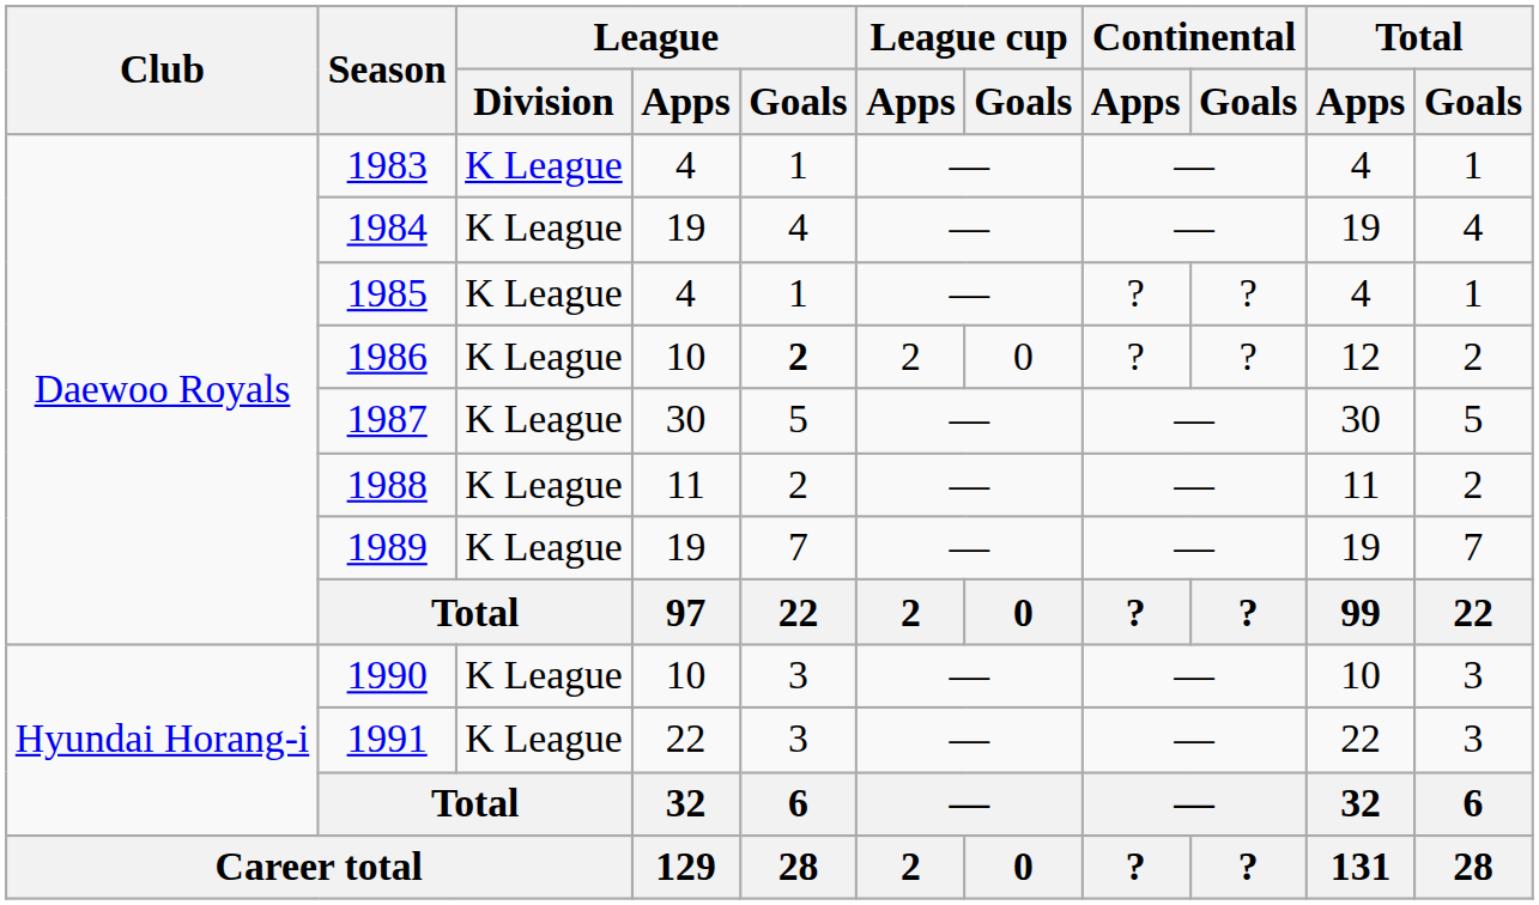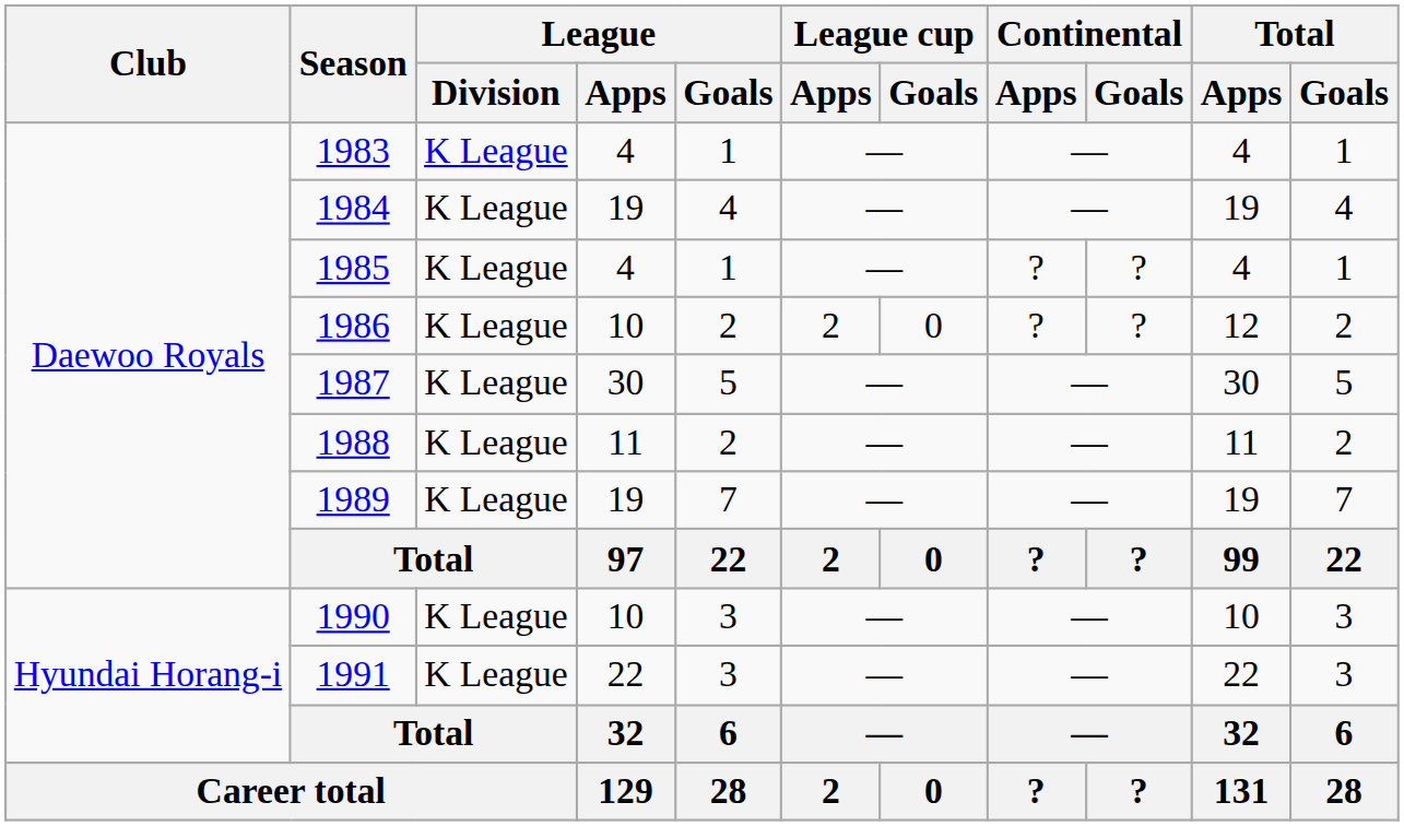1986 | League / Goals: bold -> normal
